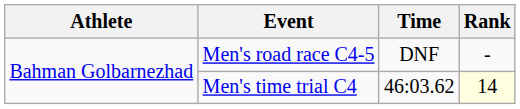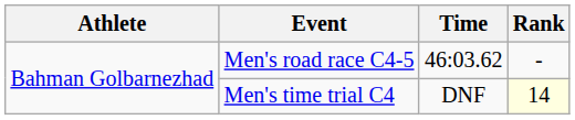Men's road race C4-5 | Time: DNF -> 46:03.62
Men's time trial C4 | Time: 46:03.62 -> DNF
